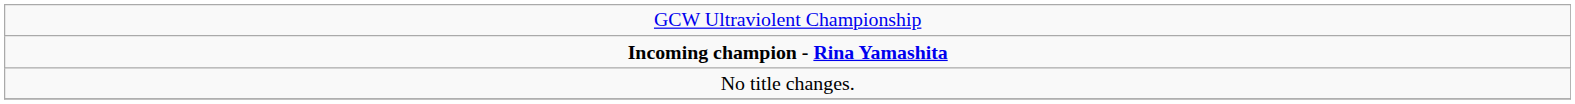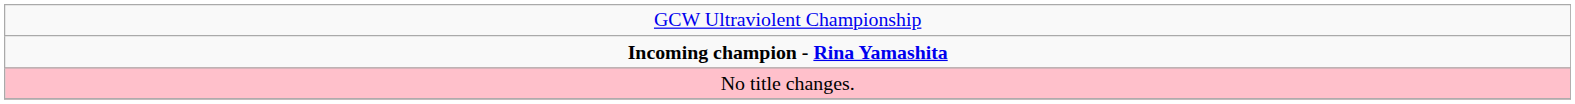No title changes. | column 1: no background -> pink background
